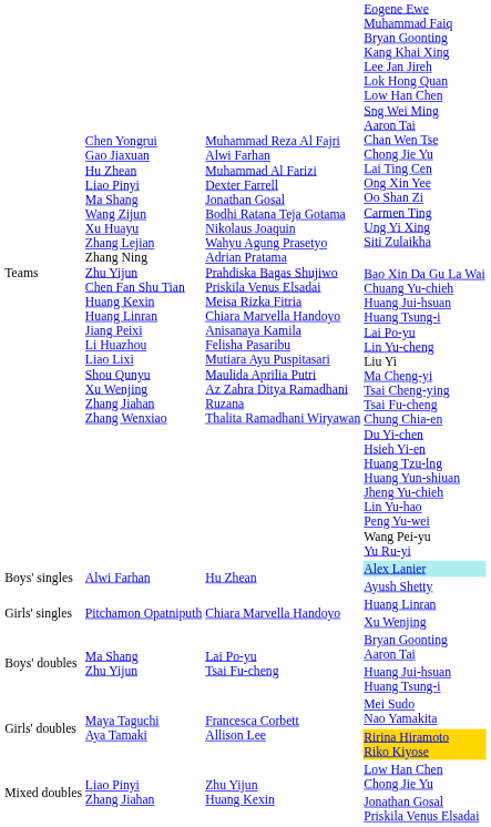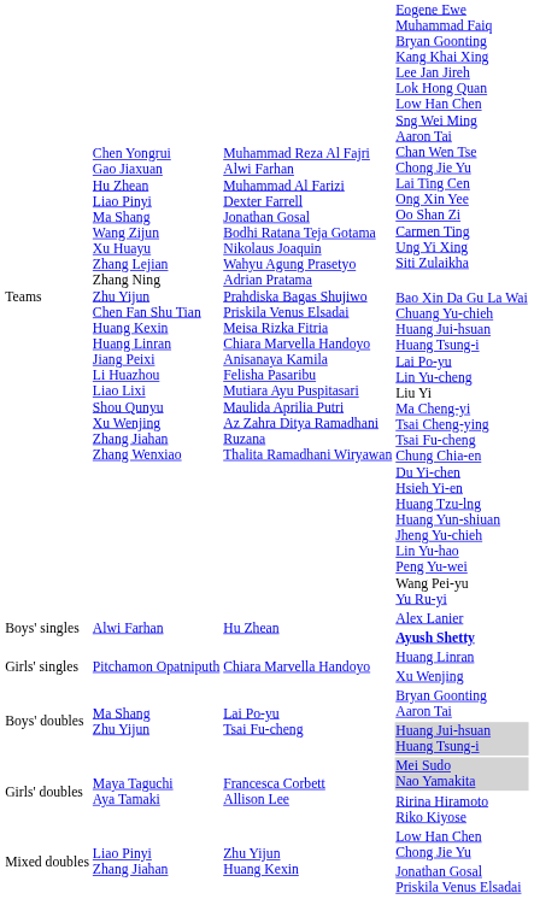Alex Lanier | column 4: paleturquoise background -> no background
Ayush Shetty | column 4: normal -> bold
Huang Jui-hsuan Huang Tsung-i | column 4: no background -> lightgrey background
Mei Sudo Nao Yamakita | column 4: no background -> lightgrey background
Ririna Hiramoto Riko Kiyose | column 4: gold background -> no background
